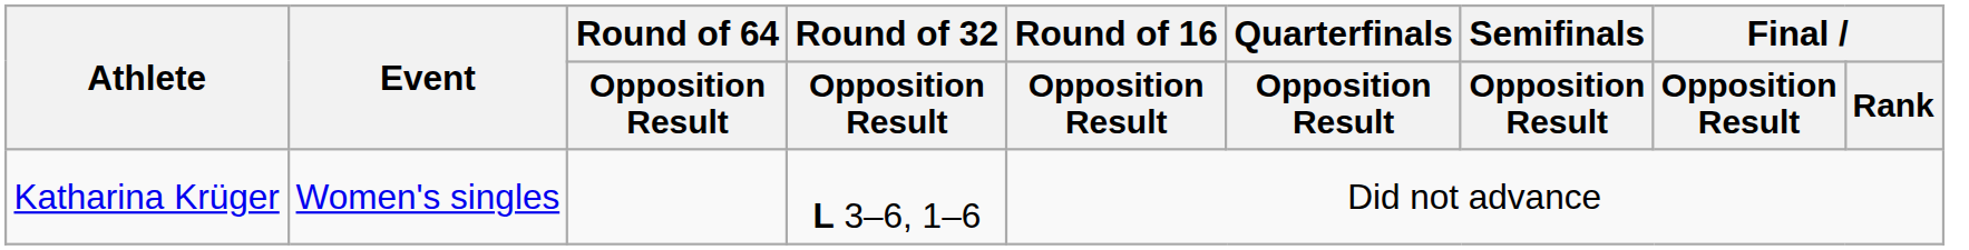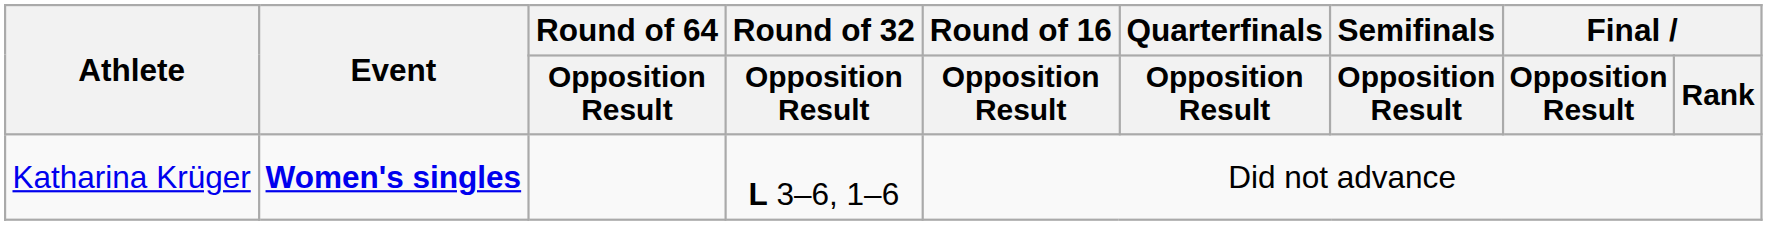Katharina Krüger | Event: normal -> bold
